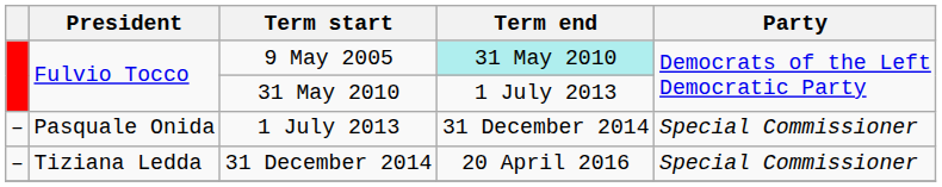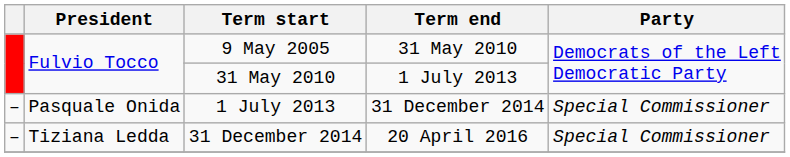9 May 2005 | Term end: paleturquoise background -> no background
